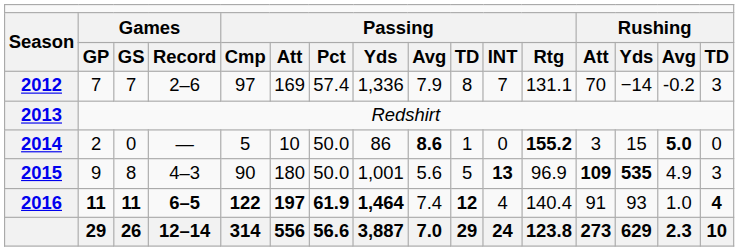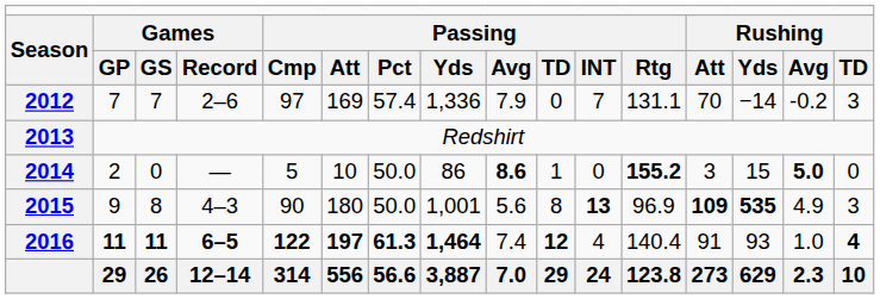2012 | column 10: 8 -> 0
2015 | column 10: 5 -> 8
2016 | column 7: 61.9 -> 61.3
